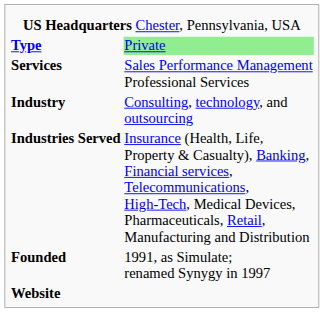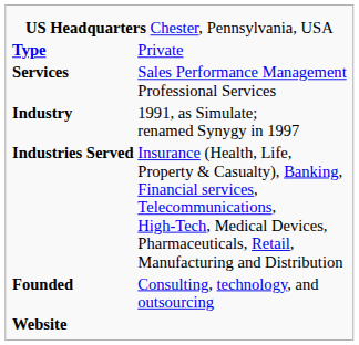row 2 | column 2: lightgreen background -> no background
row 4 | column 2: Consulting, technology, and outsourcing -> 1991, as Simulate; renamed Synygy in 1997
row 6 | column 2: 1991, as Simulate; renamed Synygy in 1997 -> Consulting, technology, and outsourcing
